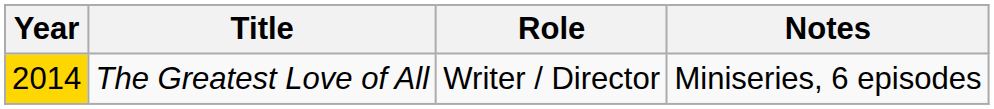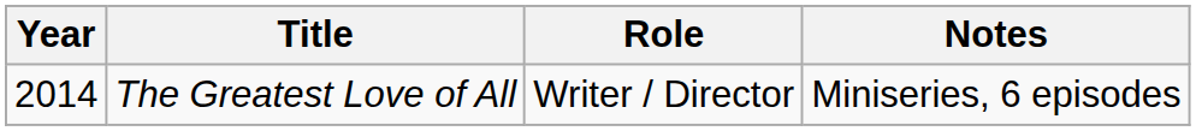row 2 | Year: gold background -> no background
